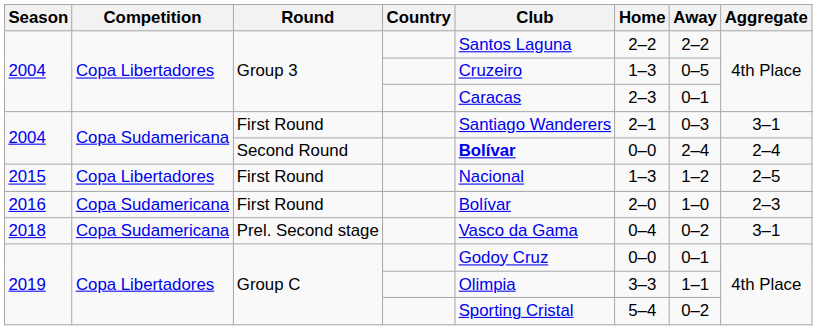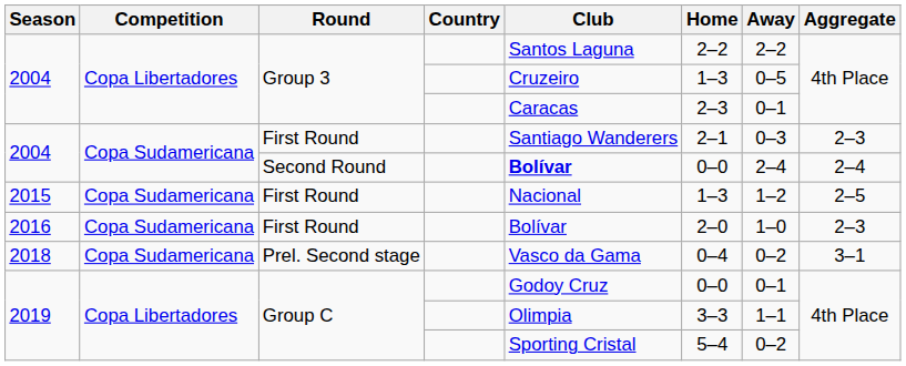2004 / First Round | Aggregate: 3–1 -> 2–3
2015 | Competition: Copa Libertadores -> Copa Sudamericana
